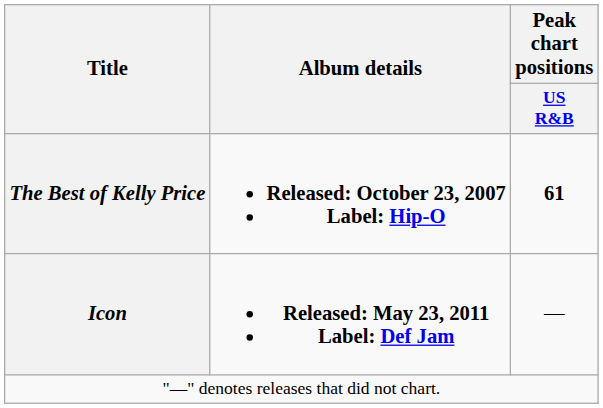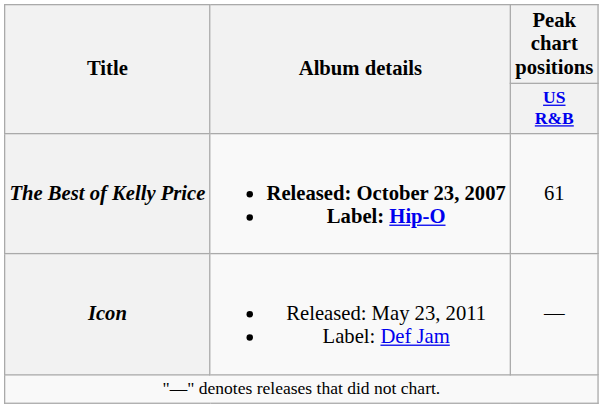The Best of Kelly Price | Peak chart positions / US R&B: bold -> normal
Icon | Album details: bold -> normal
